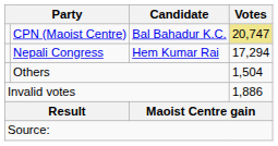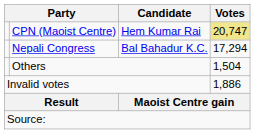CPN (Maoist Centre) | Candidate: Bal Bahadur K.C. -> Hem Kumar Rai
Nepali Congress | Candidate: Hem Kumar Rai -> Bal Bahadur K.C.
